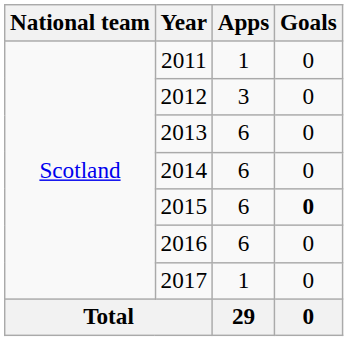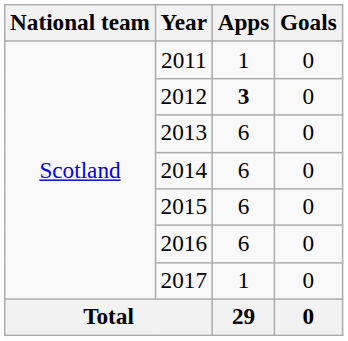2012 | Apps: normal -> bold
2015 | Goals: bold -> normal
